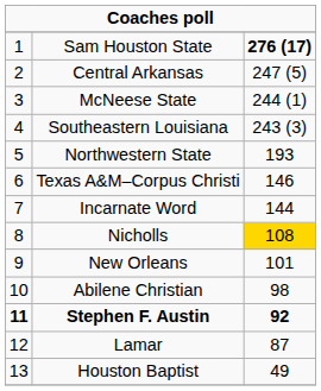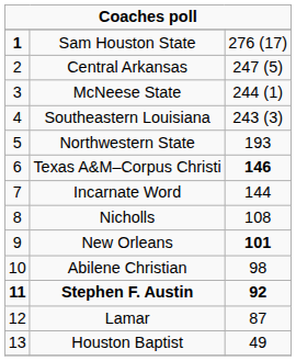Sam Houston State | column 1: normal -> bold
Sam Houston State | column 3: bold -> normal
Texas A&M–Corpus Christi | column 3: normal -> bold
Nicholls | column 3: gold background -> no background
New Orleans | column 3: normal -> bold
